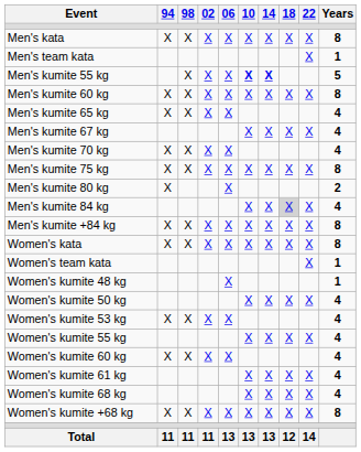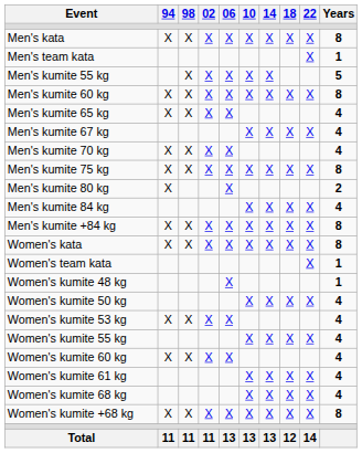Men's kumite 55 kg | 10: bold -> normal
Men's kumite 55 kg | 14: bold -> normal
Men's kumite 84 kg | 18: lightgrey background -> no background
